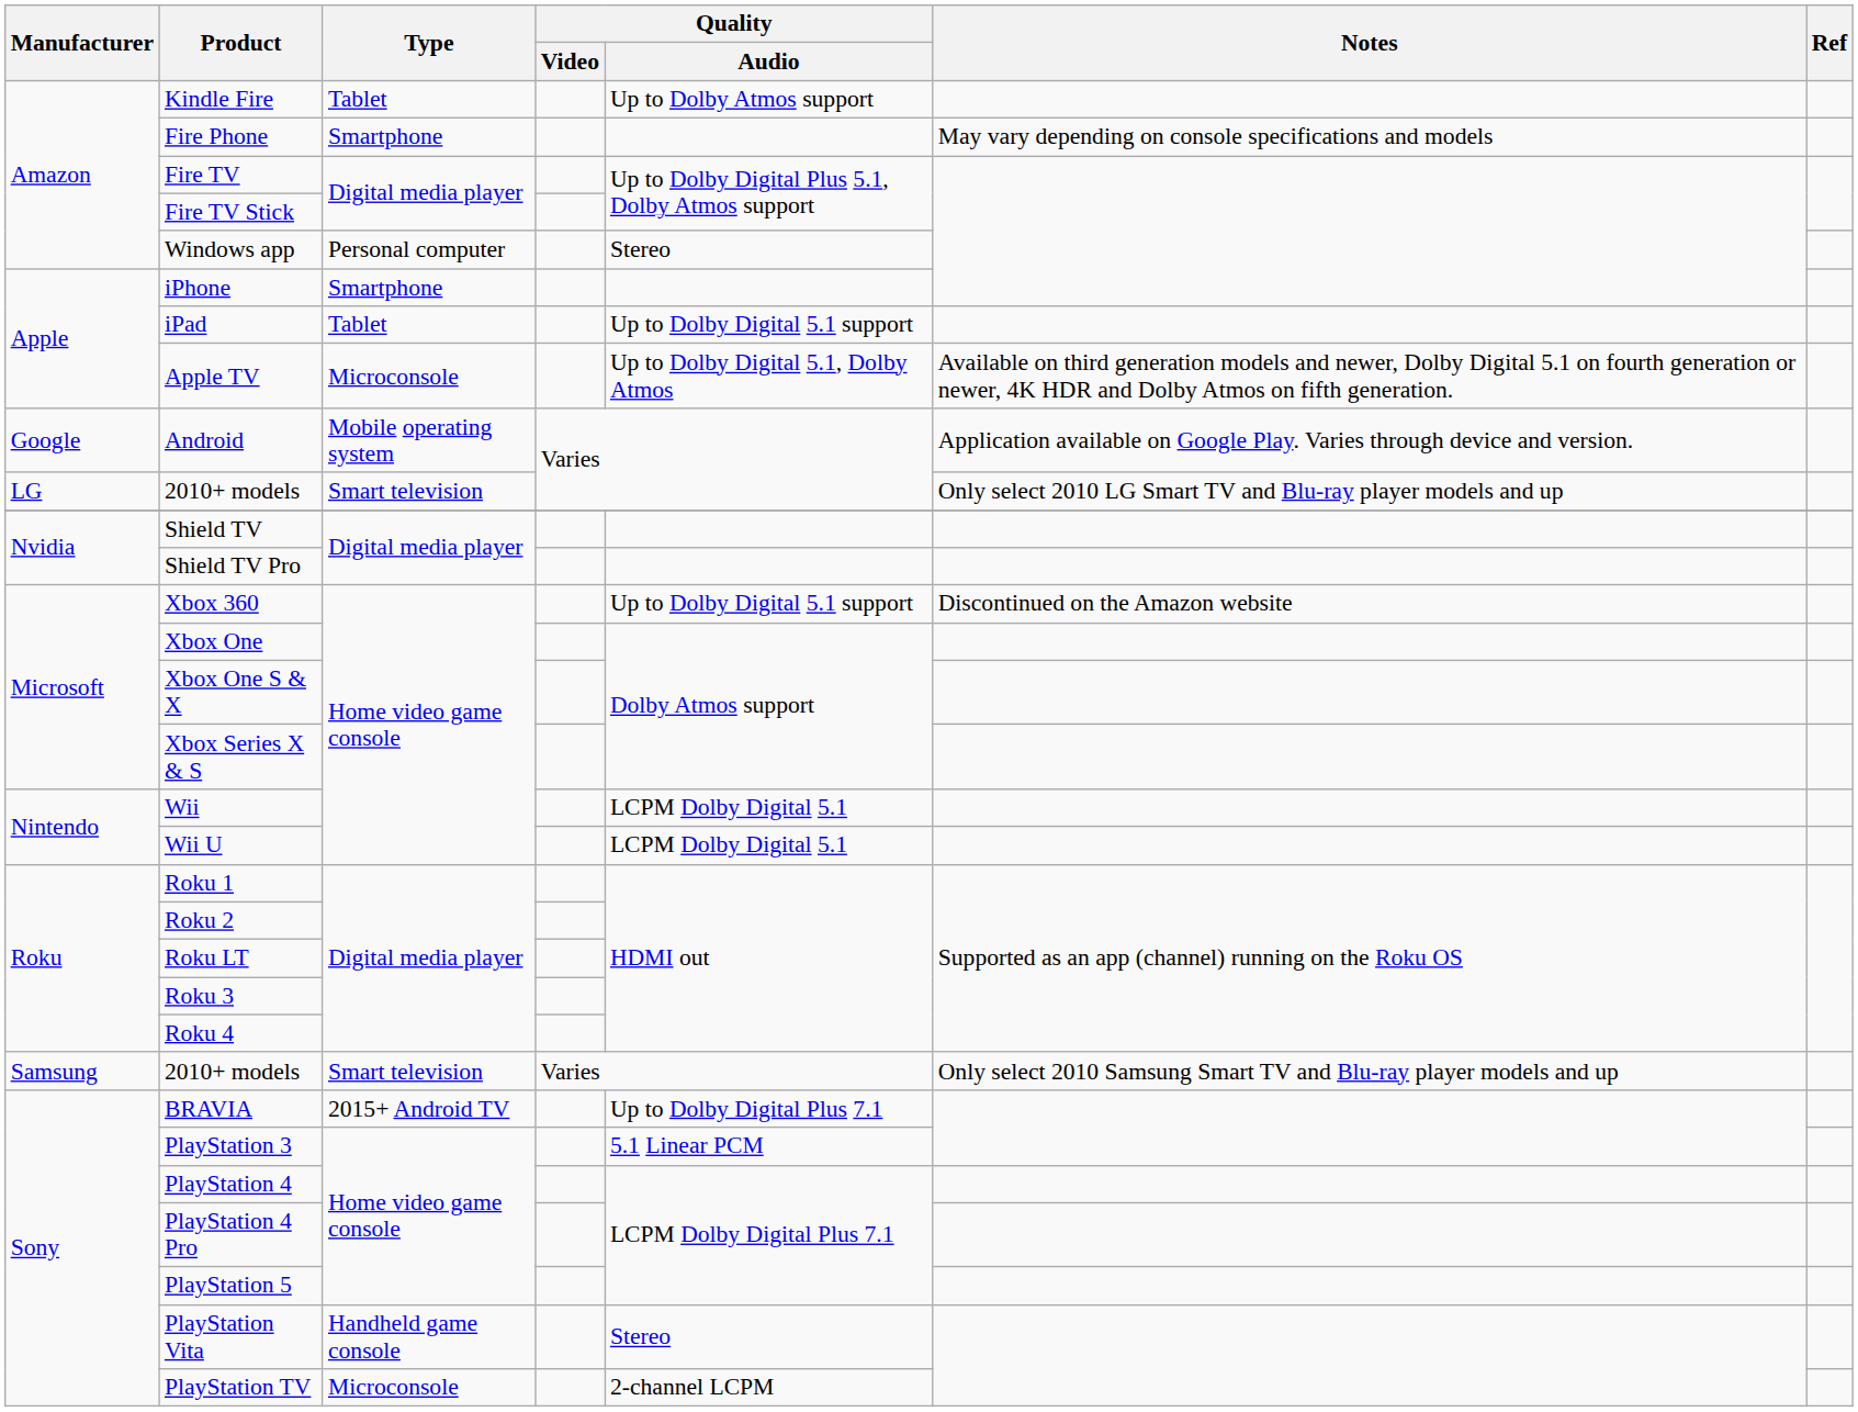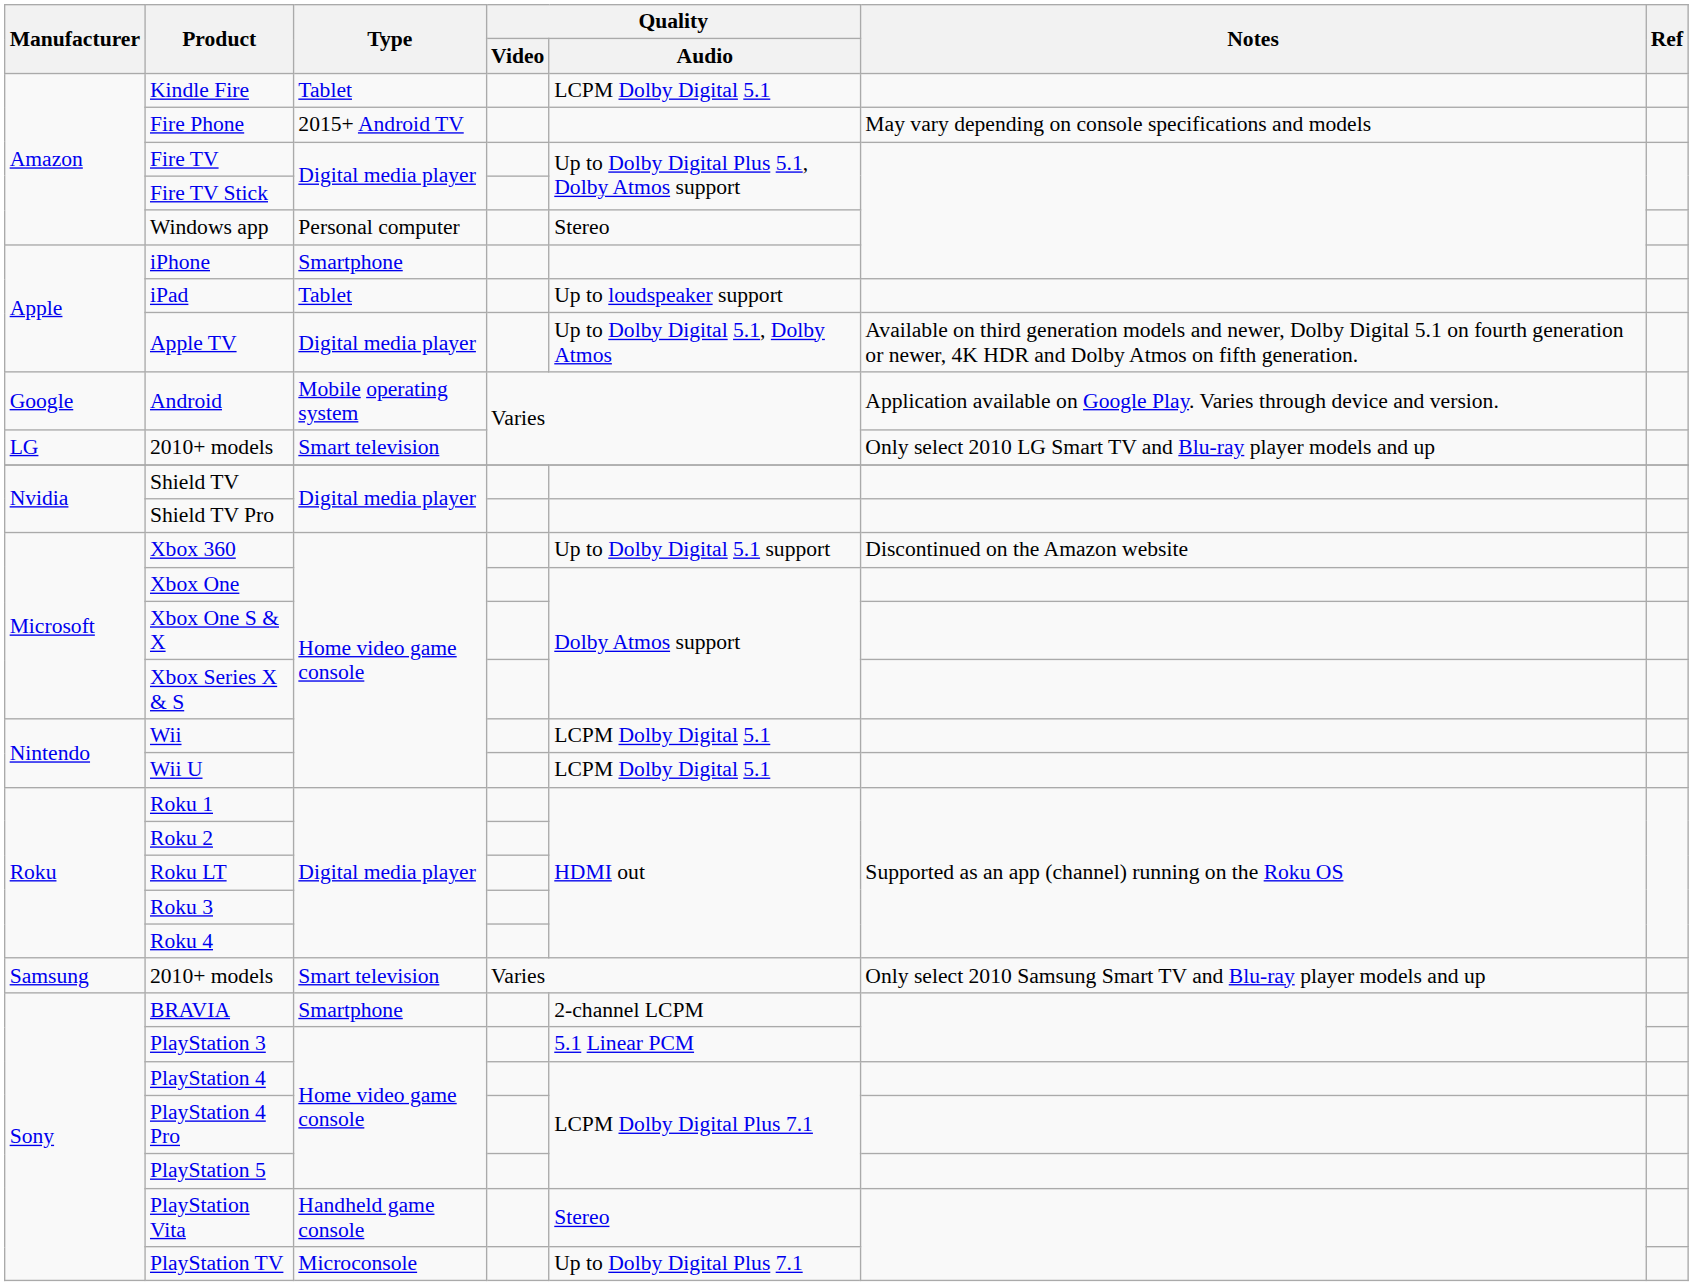Kindle Fire | Quality / Audio: Up to Dolby Atmos support -> LCPM Dolby Digital 5.1
Fire Phone | Type: Smartphone -> 2015+ Android TV
iPad | Quality / Audio: Up to Dolby Digital 5.1 support -> Up to loudspeaker support
Apple TV | Type: Microconsole -> Digital media player
BRAVIA | Type: 2015+ Android TV -> Smartphone
BRAVIA | Quality / Audio: Up to Dolby Digital Plus 7.1 -> 2-channel LCPM
PlayStation TV | Quality / Audio: 2-channel LCPM -> Up to Dolby Digital Plus 7.1
